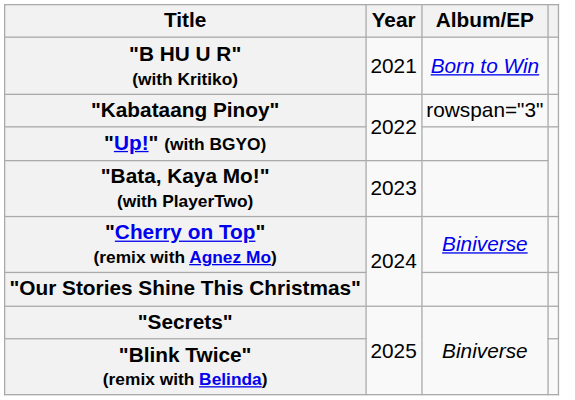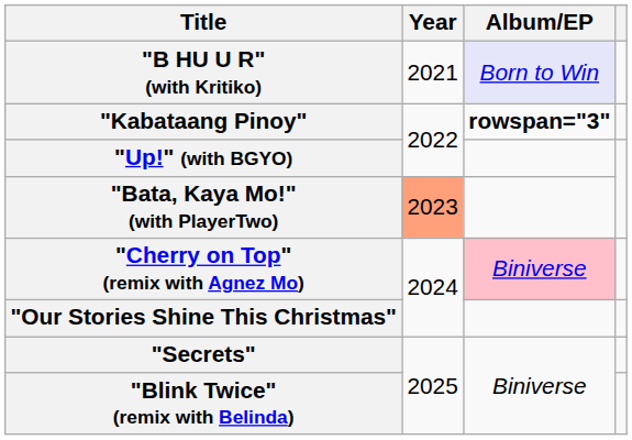"B HU U R" (with Kritiko) | Album/EP: no background -> lavender background
"Kabataang Pinoy" | Album/EP: normal -> bold
"Bata, Kaya Mo!" (with PlayerTwo) | Year: no background -> lightsalmon background
"Cherry on Top" (remix with Agnez Mo) | Album/EP: no background -> pink background
